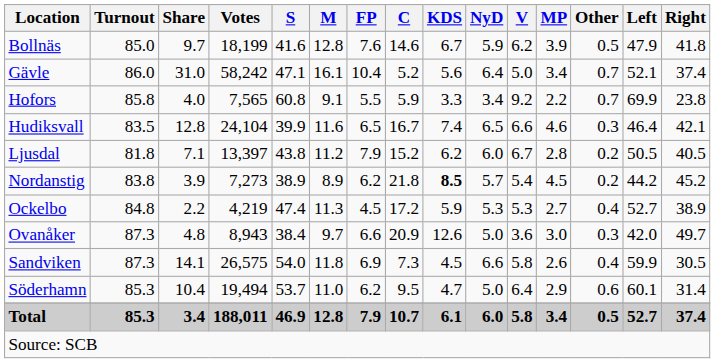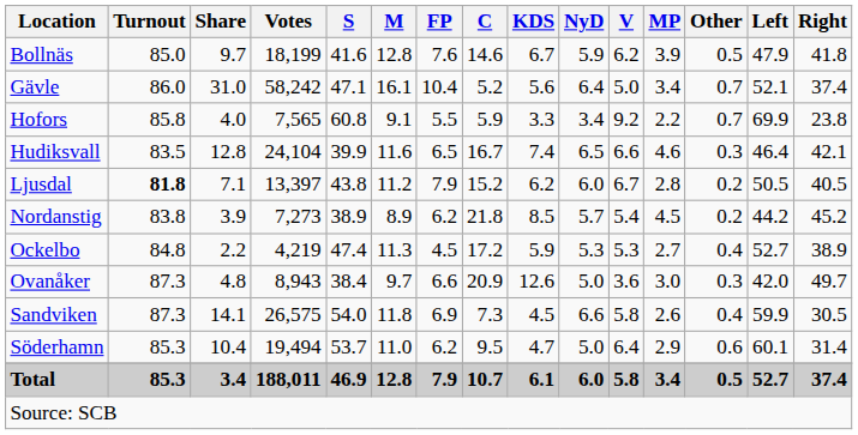Ljusdal | Turnout: normal -> bold
Nordanstig | KDS: bold -> normal
